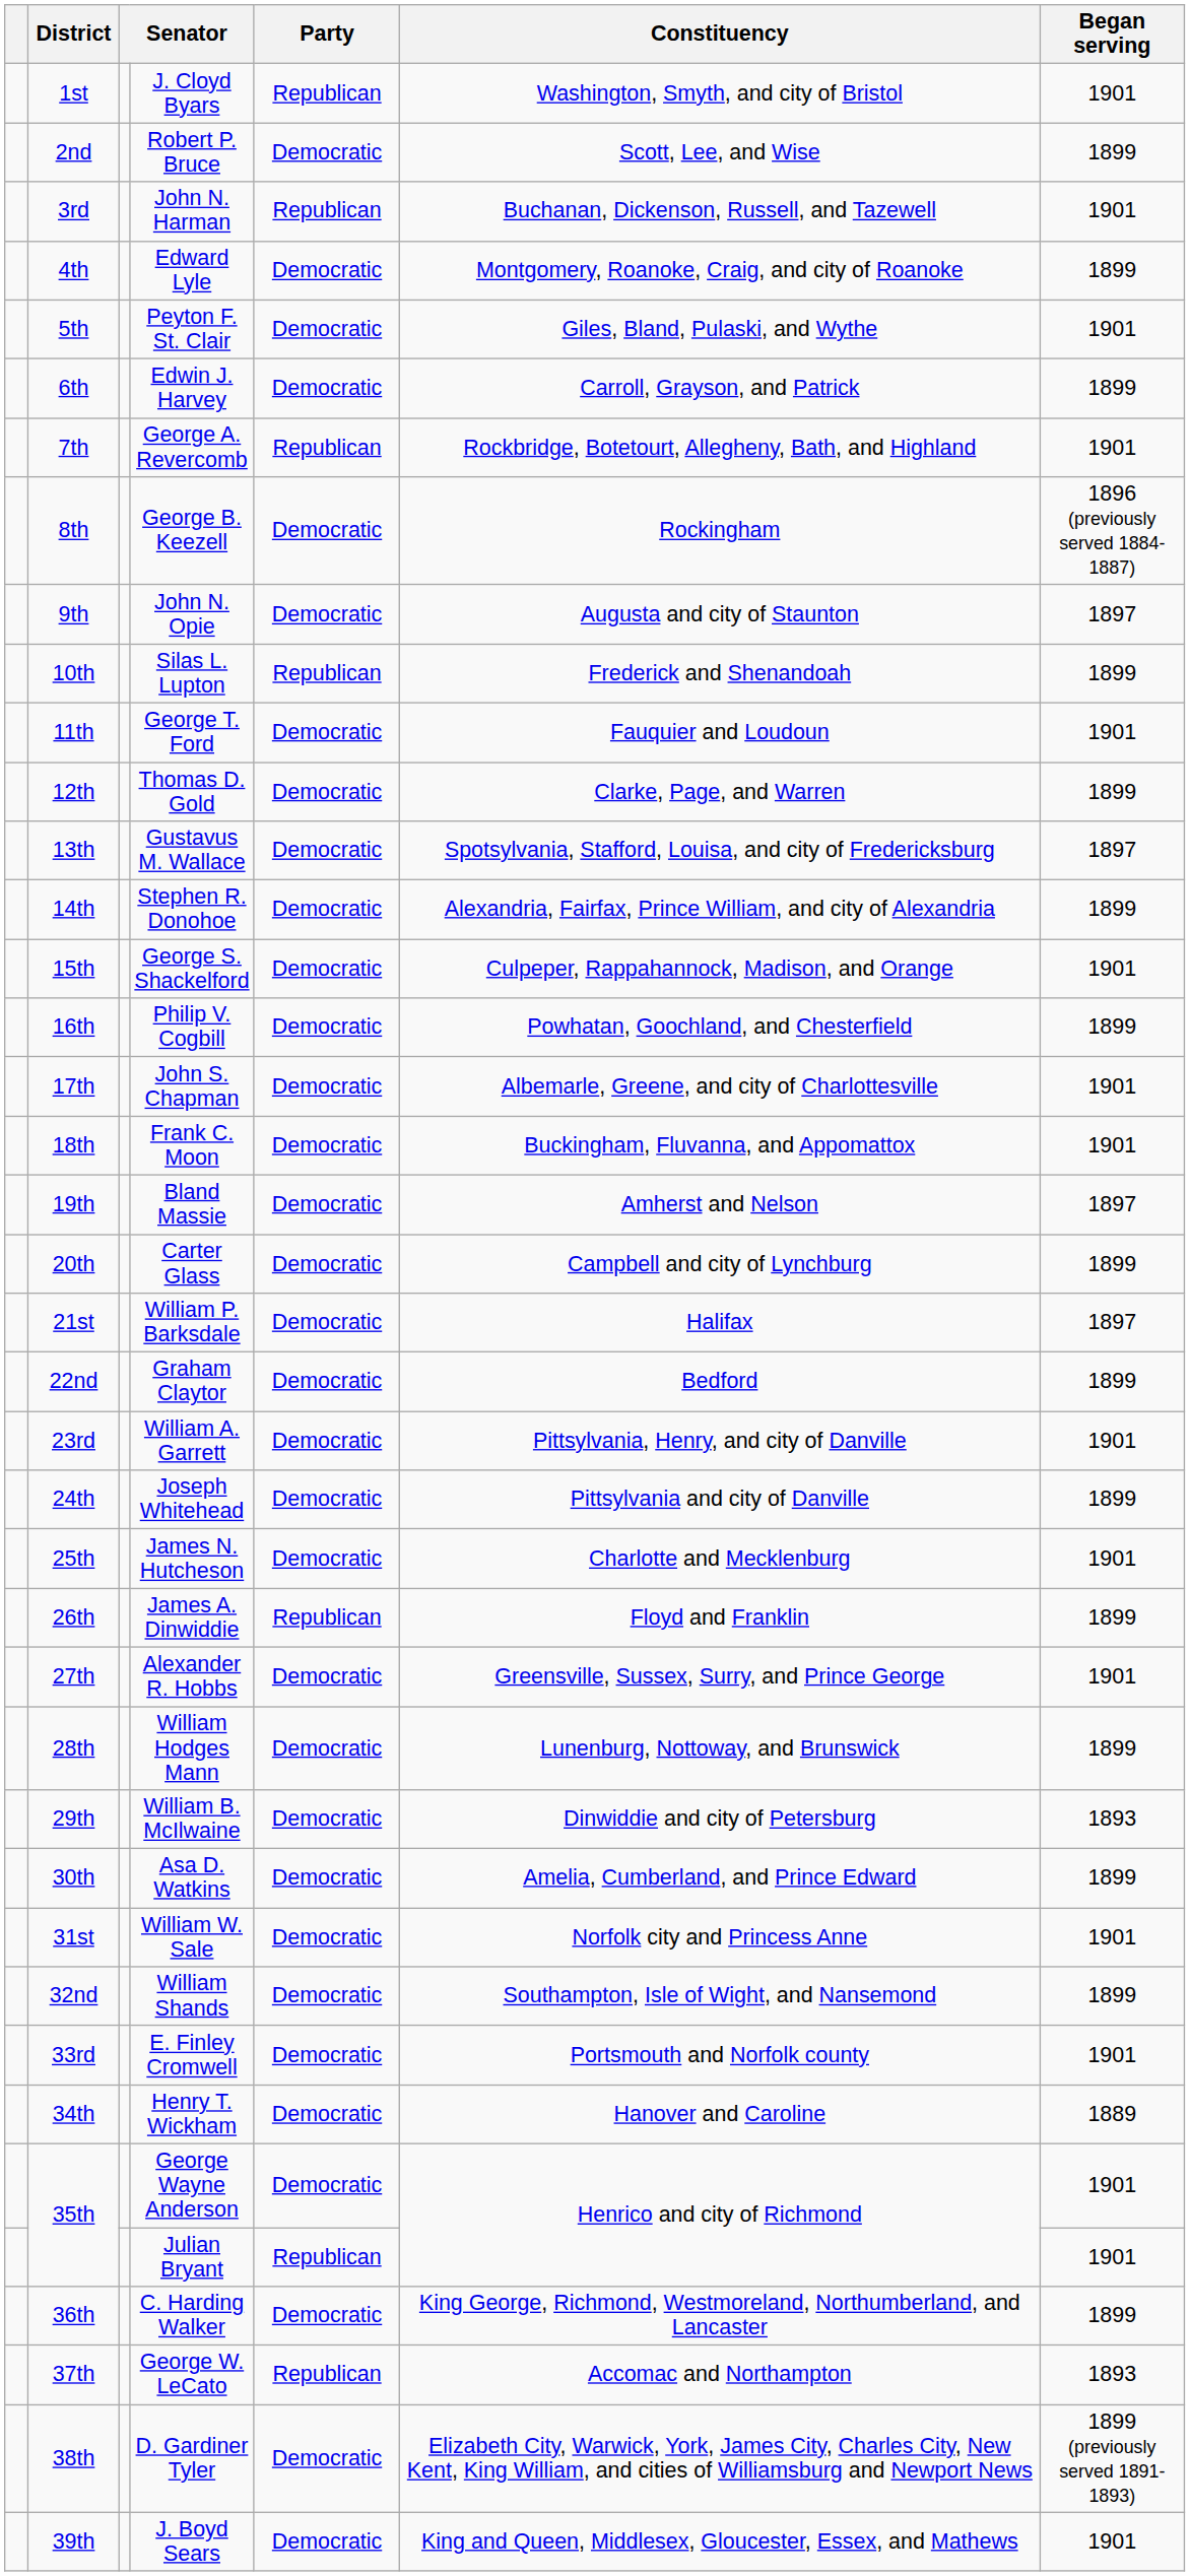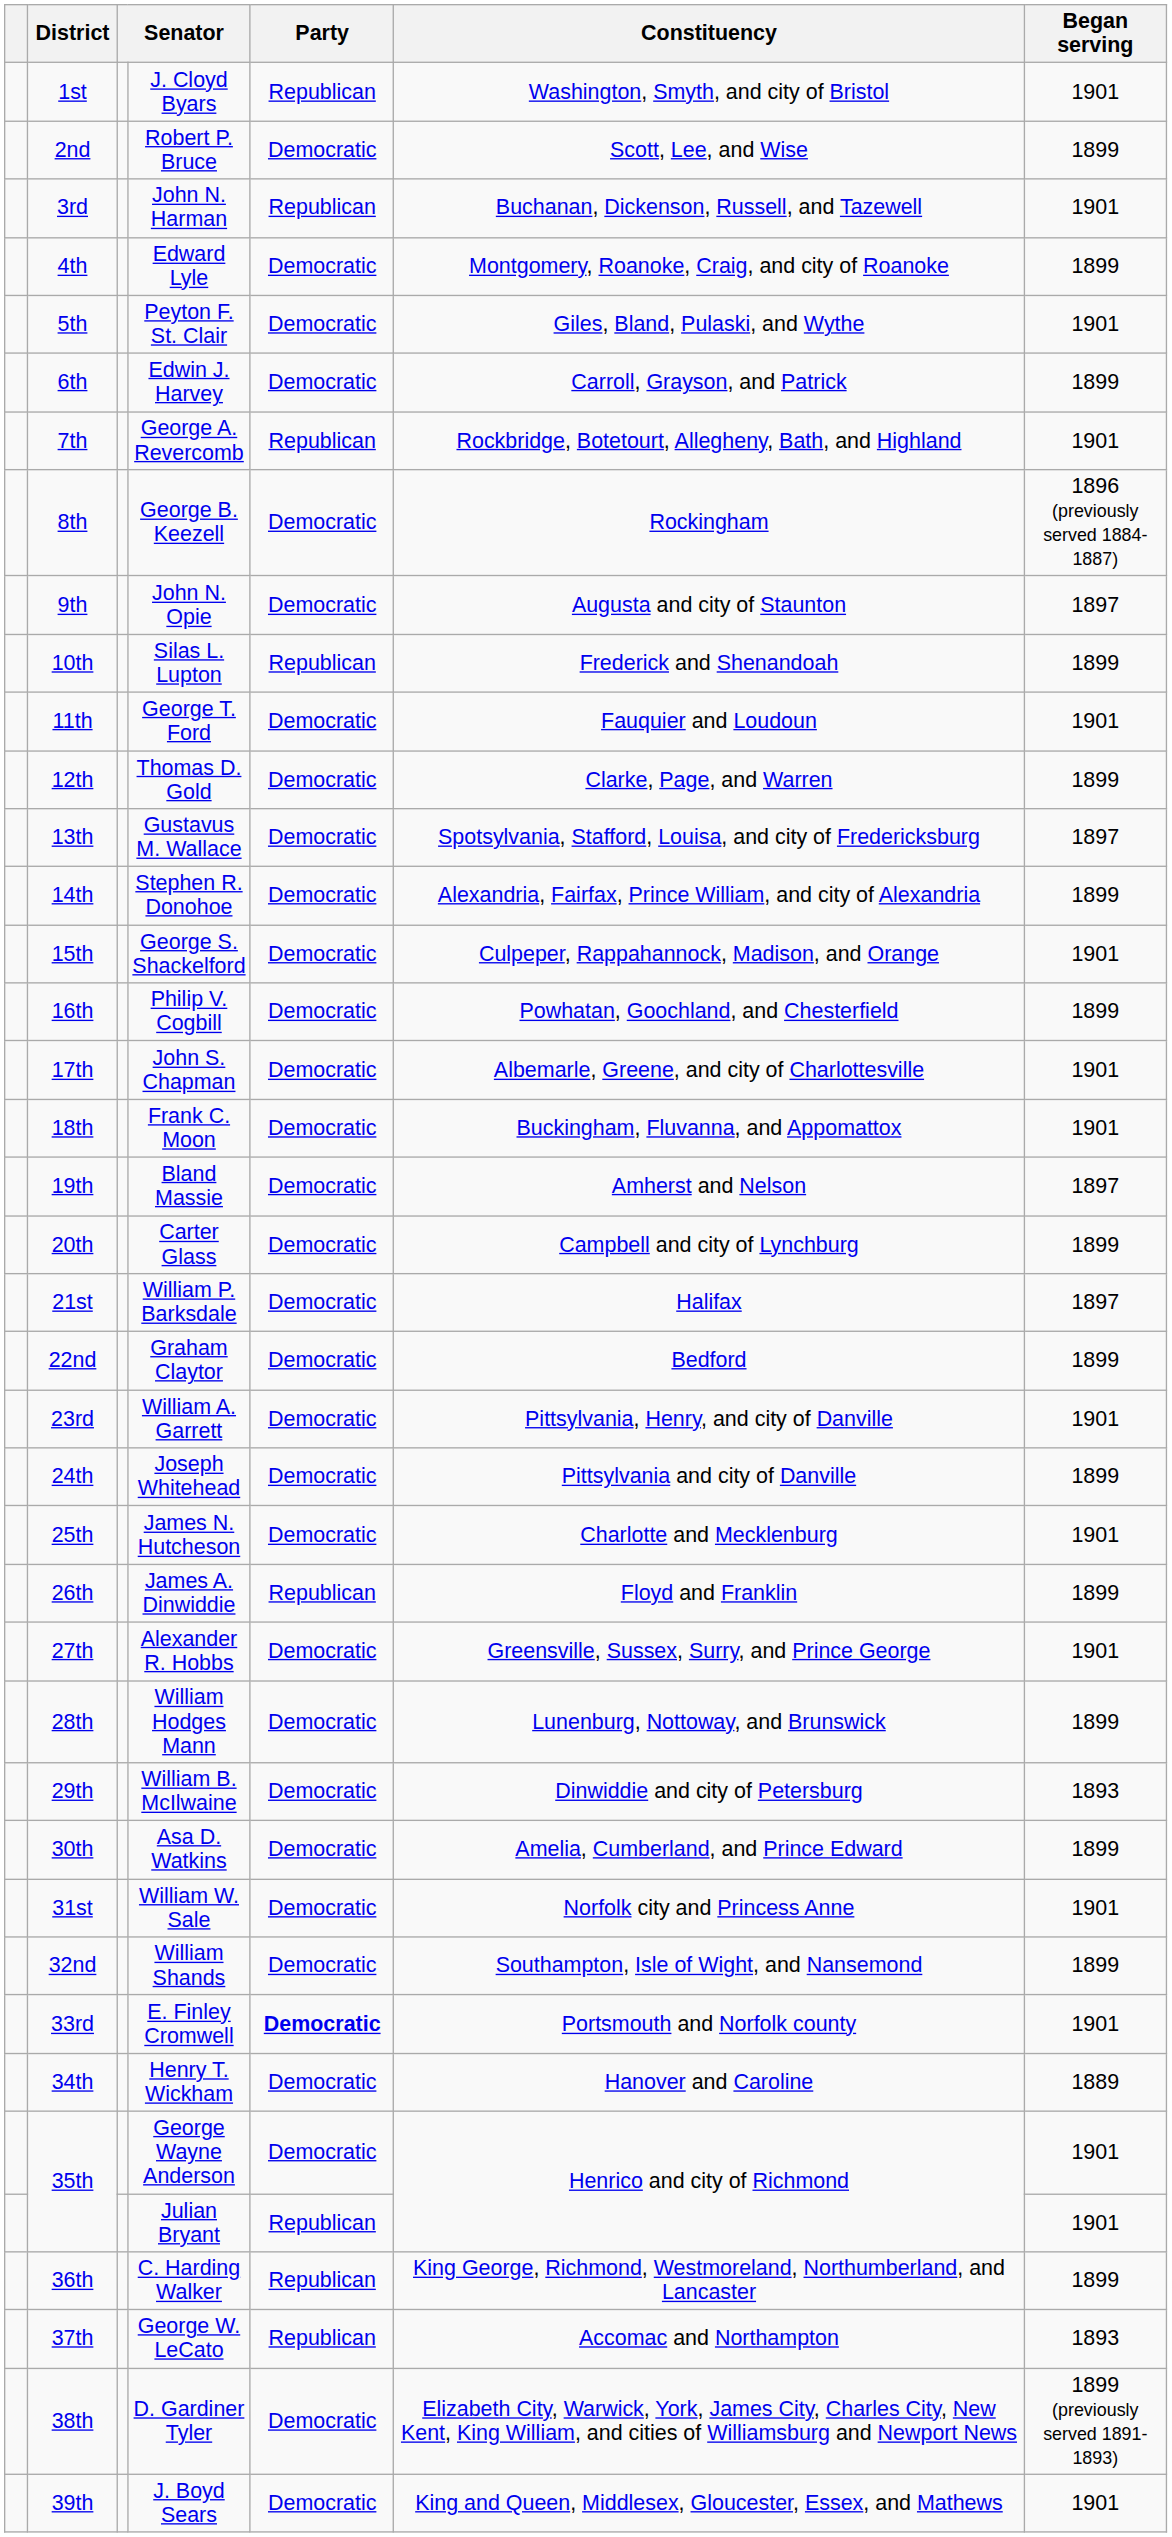E. Finley Cromwell | Party: normal -> bold
C. Harding Walker | Party: Democratic -> Republican
